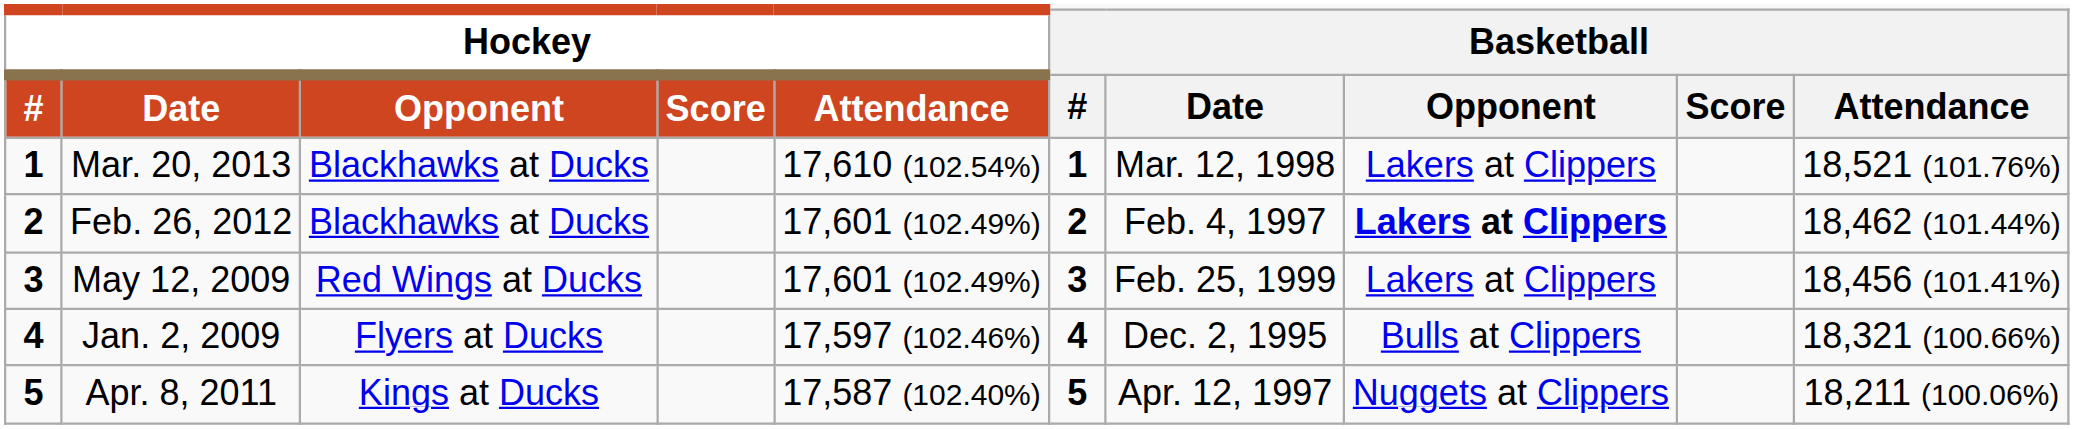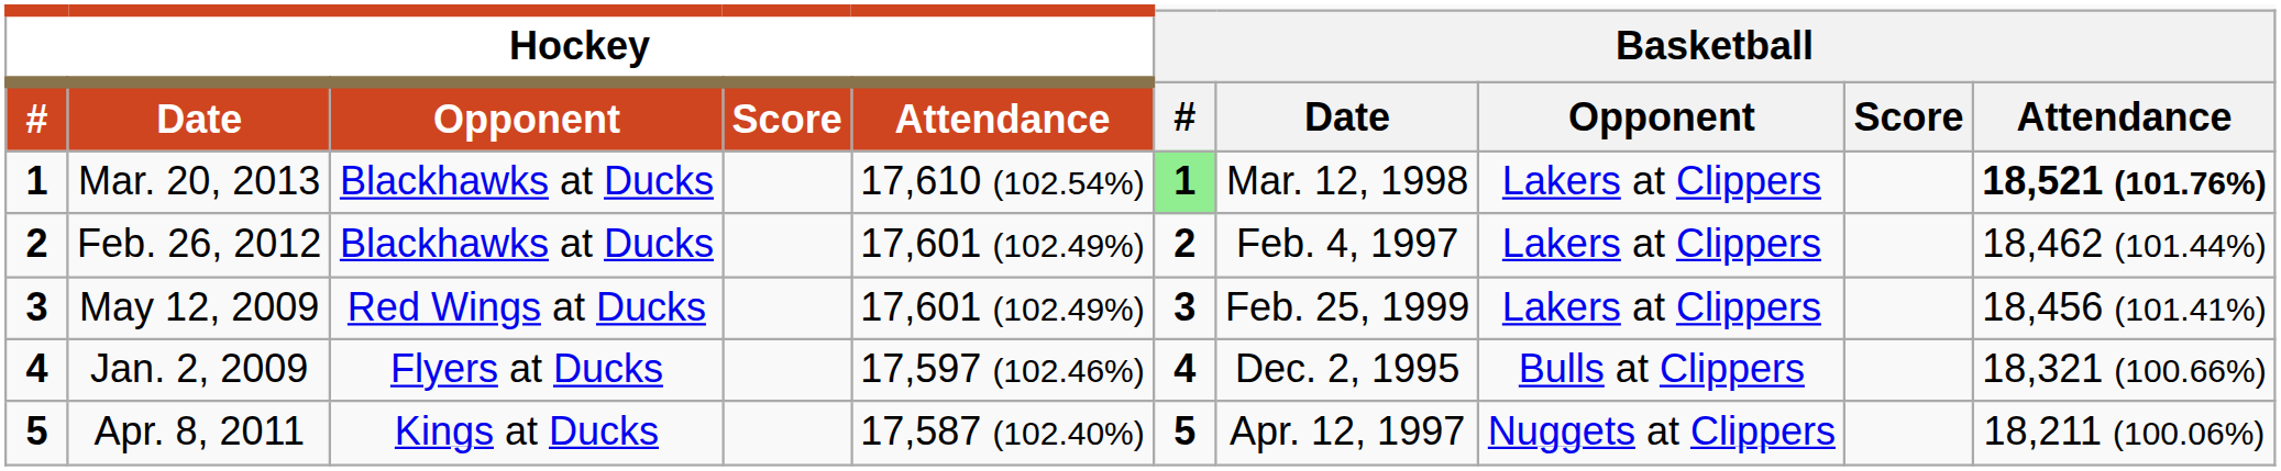Mar. 20, 2013 | Basketball / #: no background -> lightgreen background
Mar. 20, 2013 | Basketball / Attendance: normal -> bold
Feb. 26, 2012 | Basketball / Opponent: bold -> normal
